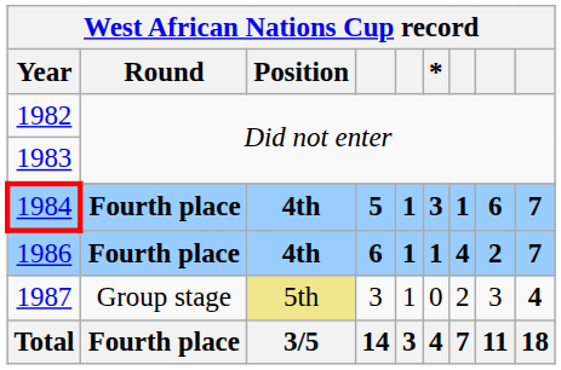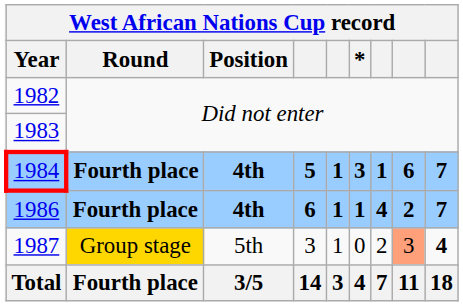1987 | Round: no background -> gold background
1987 | Position: khaki background -> no background
1987 | column 8: no background -> lightsalmon background
